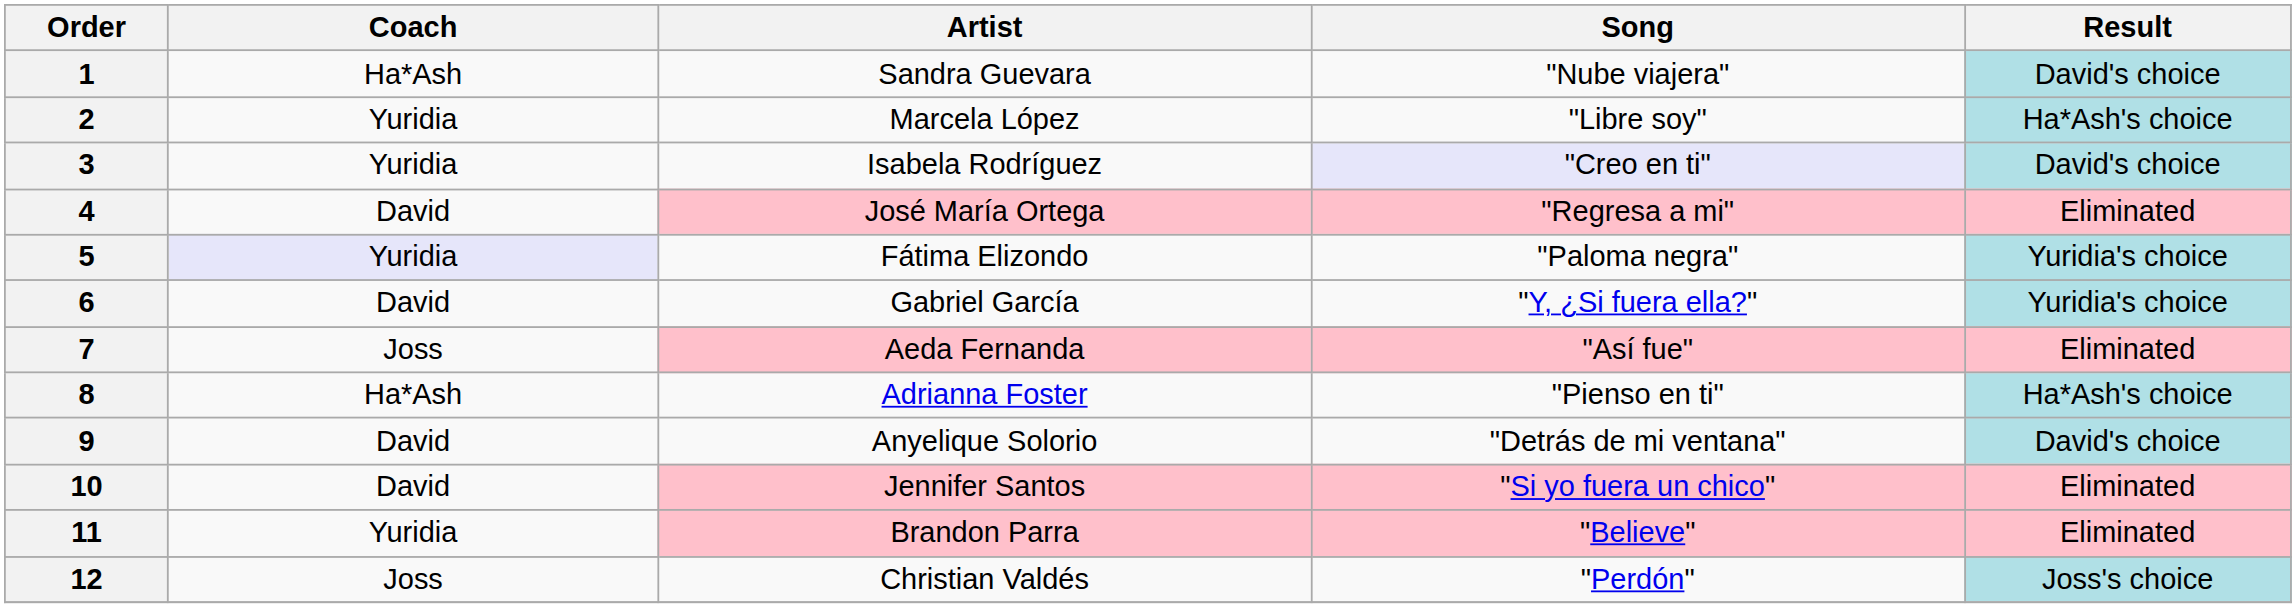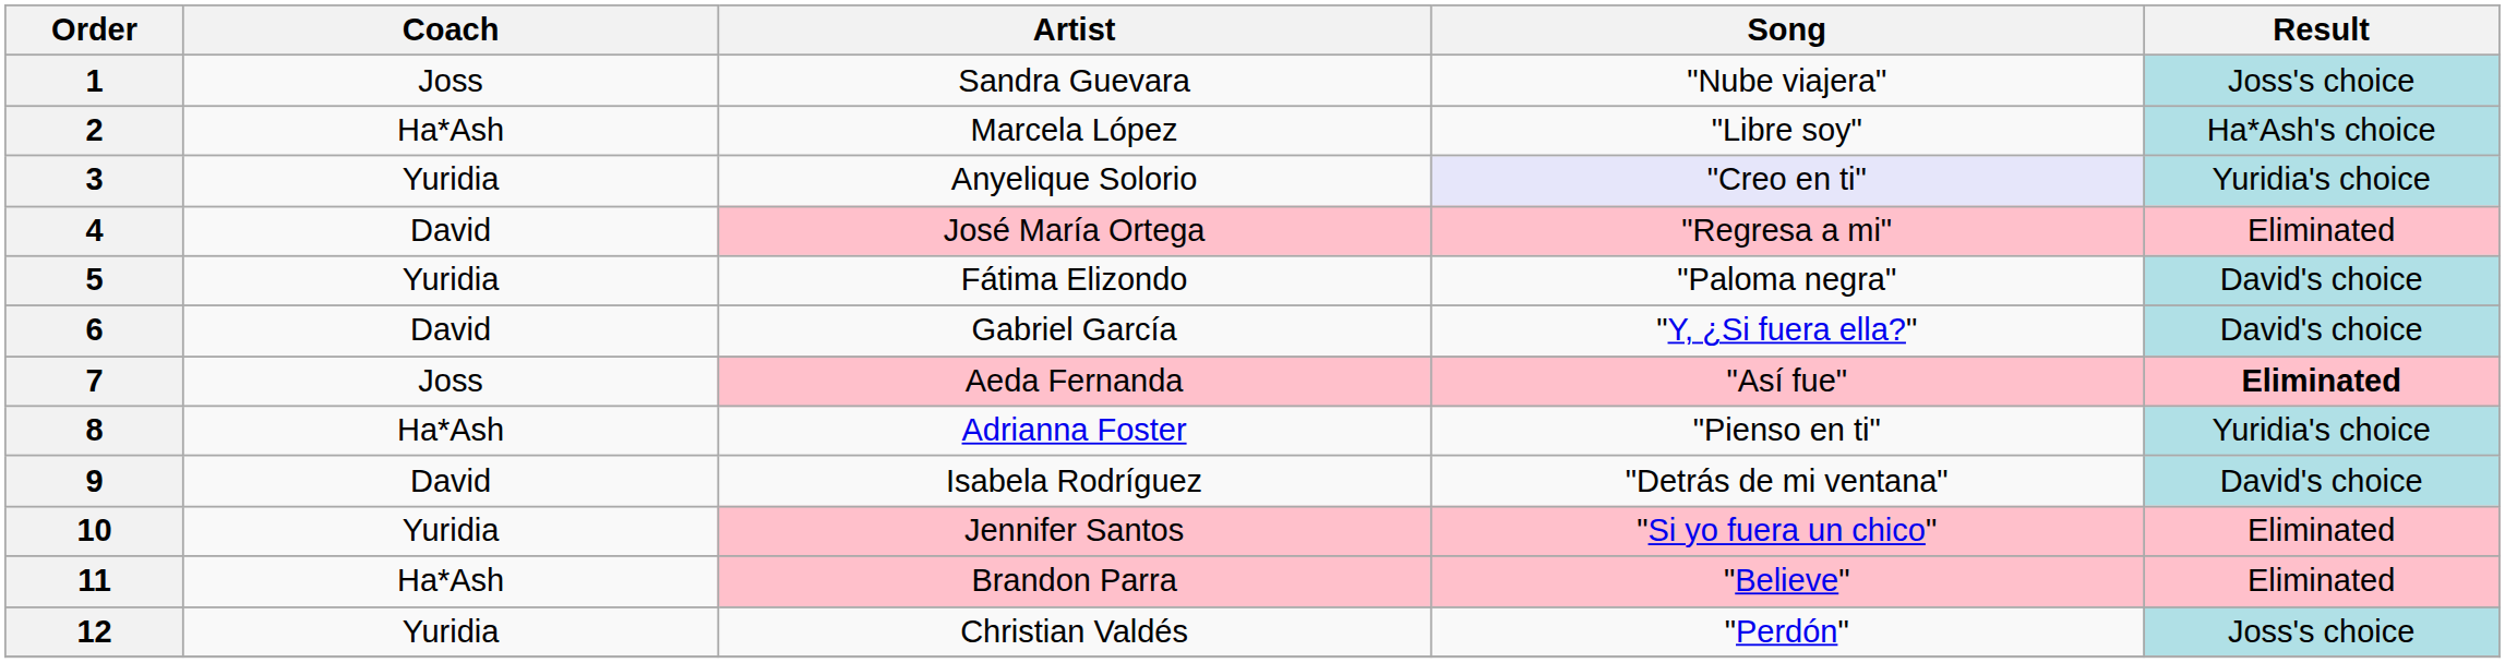1 | Coach: Ha*Ash -> Joss
1 | Result: David's choice -> Joss's choice
2 | Coach: Yuridia -> Ha*Ash
3 | Artist: Isabela Rodríguez -> Anyelique Solorio
3 | Result: David's choice -> Yuridia's choice
5 | Coach: lavender background -> no background
5 | Result: Yuridia's choice -> David's choice
6 | Result: Yuridia's choice -> David's choice
7 | Result: normal -> bold
8 | Result: Ha*Ash's choice -> Yuridia's choice
9 | Artist: Anyelique Solorio -> Isabela Rodríguez
10 | Coach: David -> Yuridia
11 | Coach: Yuridia -> Ha*Ash
12 | Coach: Joss -> Yuridia
